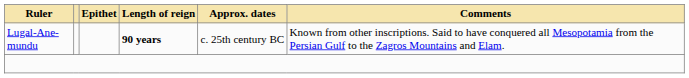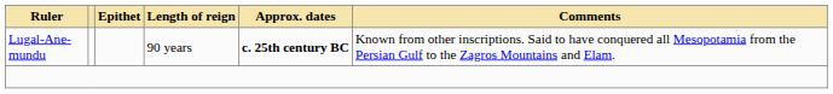Lugal-Ane-mundu | Length of reign: bold -> normal
Lugal-Ane-mundu | Approx. dates: normal -> bold
